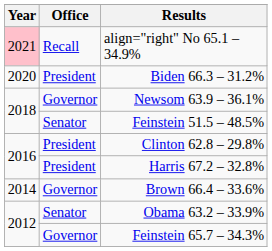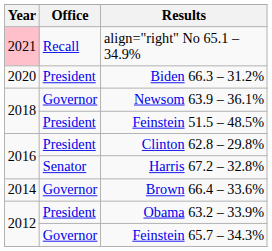Feinstein 51.5 – 48.5% | Office: Senator -> President
Harris 67.2 – 32.8% | Office: President -> Senator
Obama 63.2 – 33.9% | Office: Senator -> President
